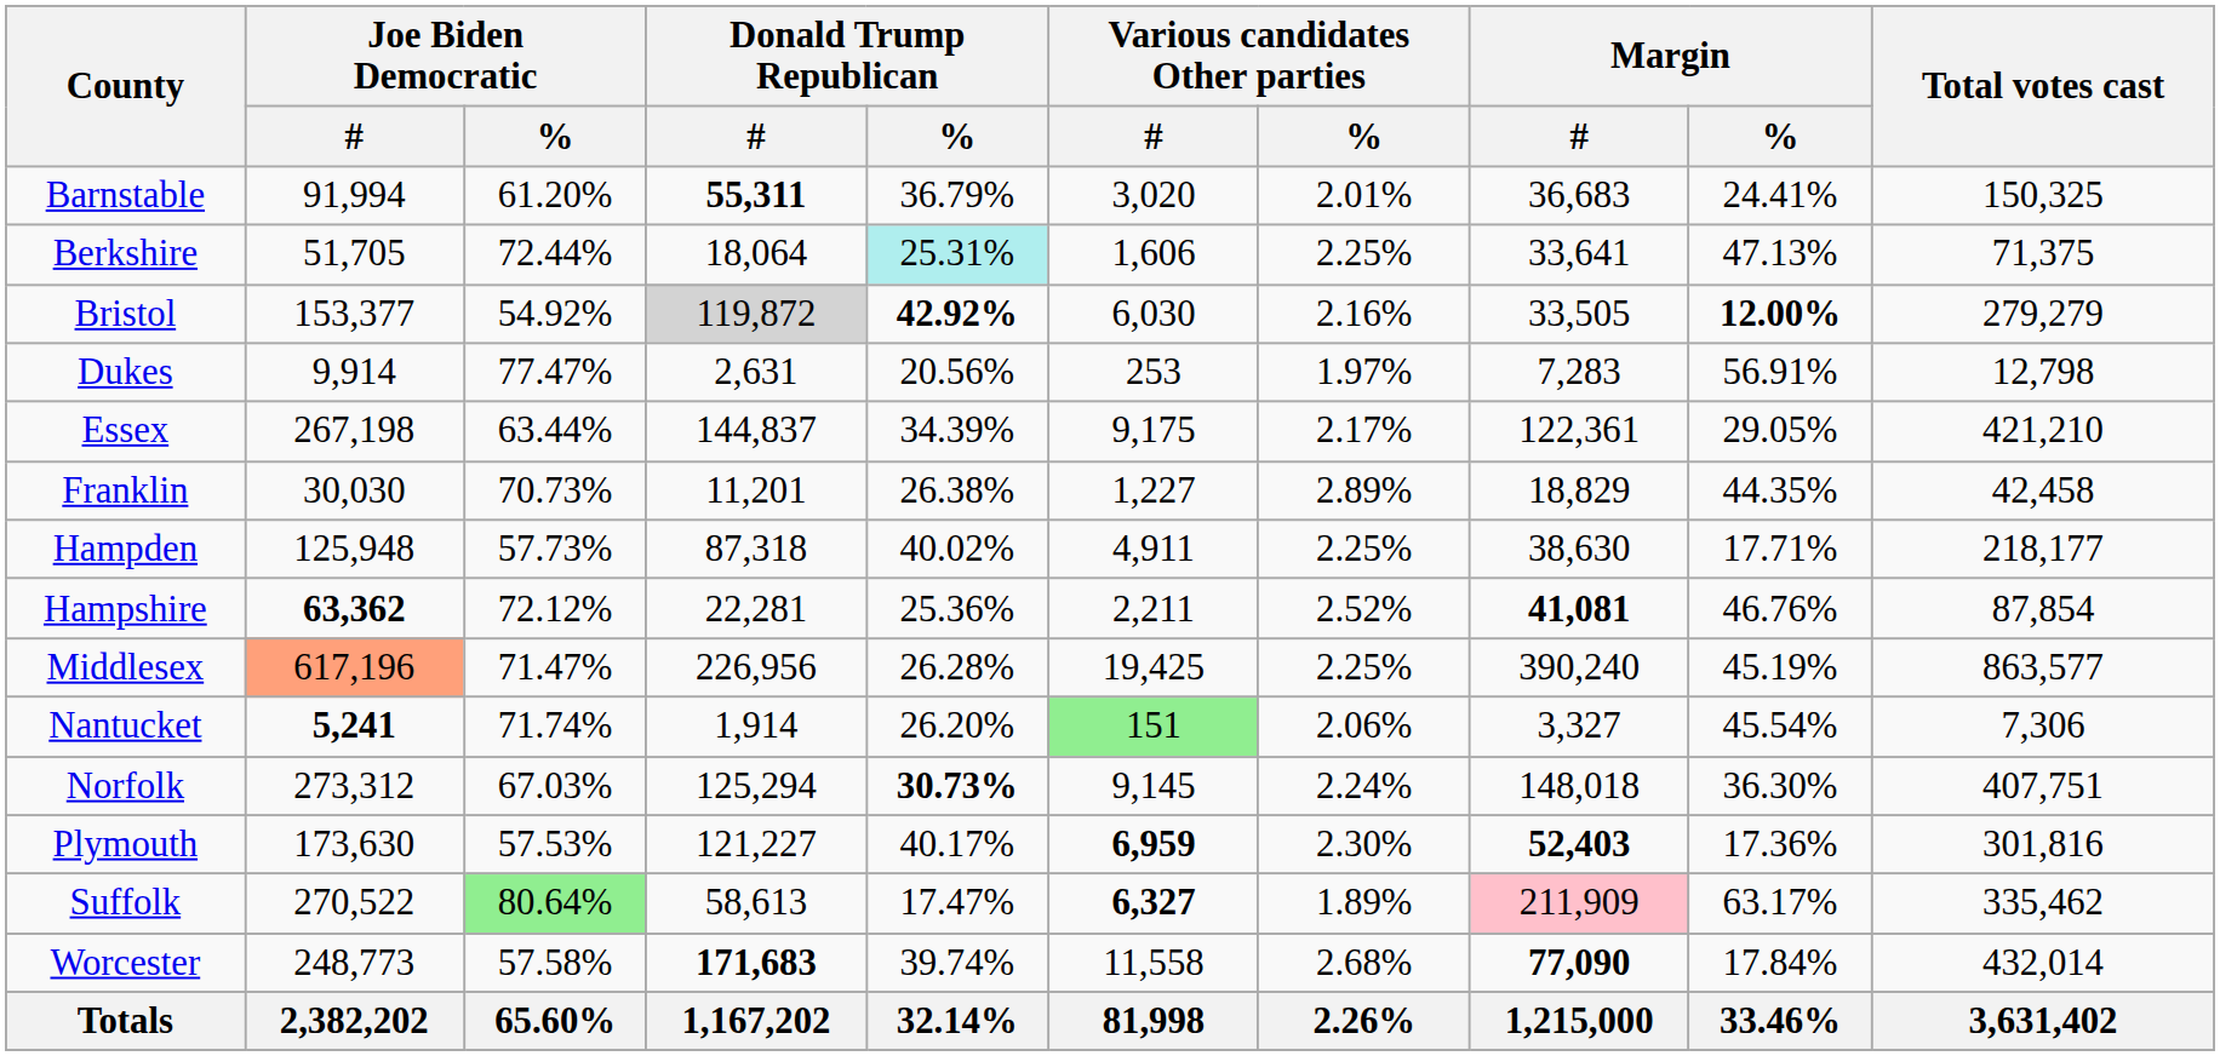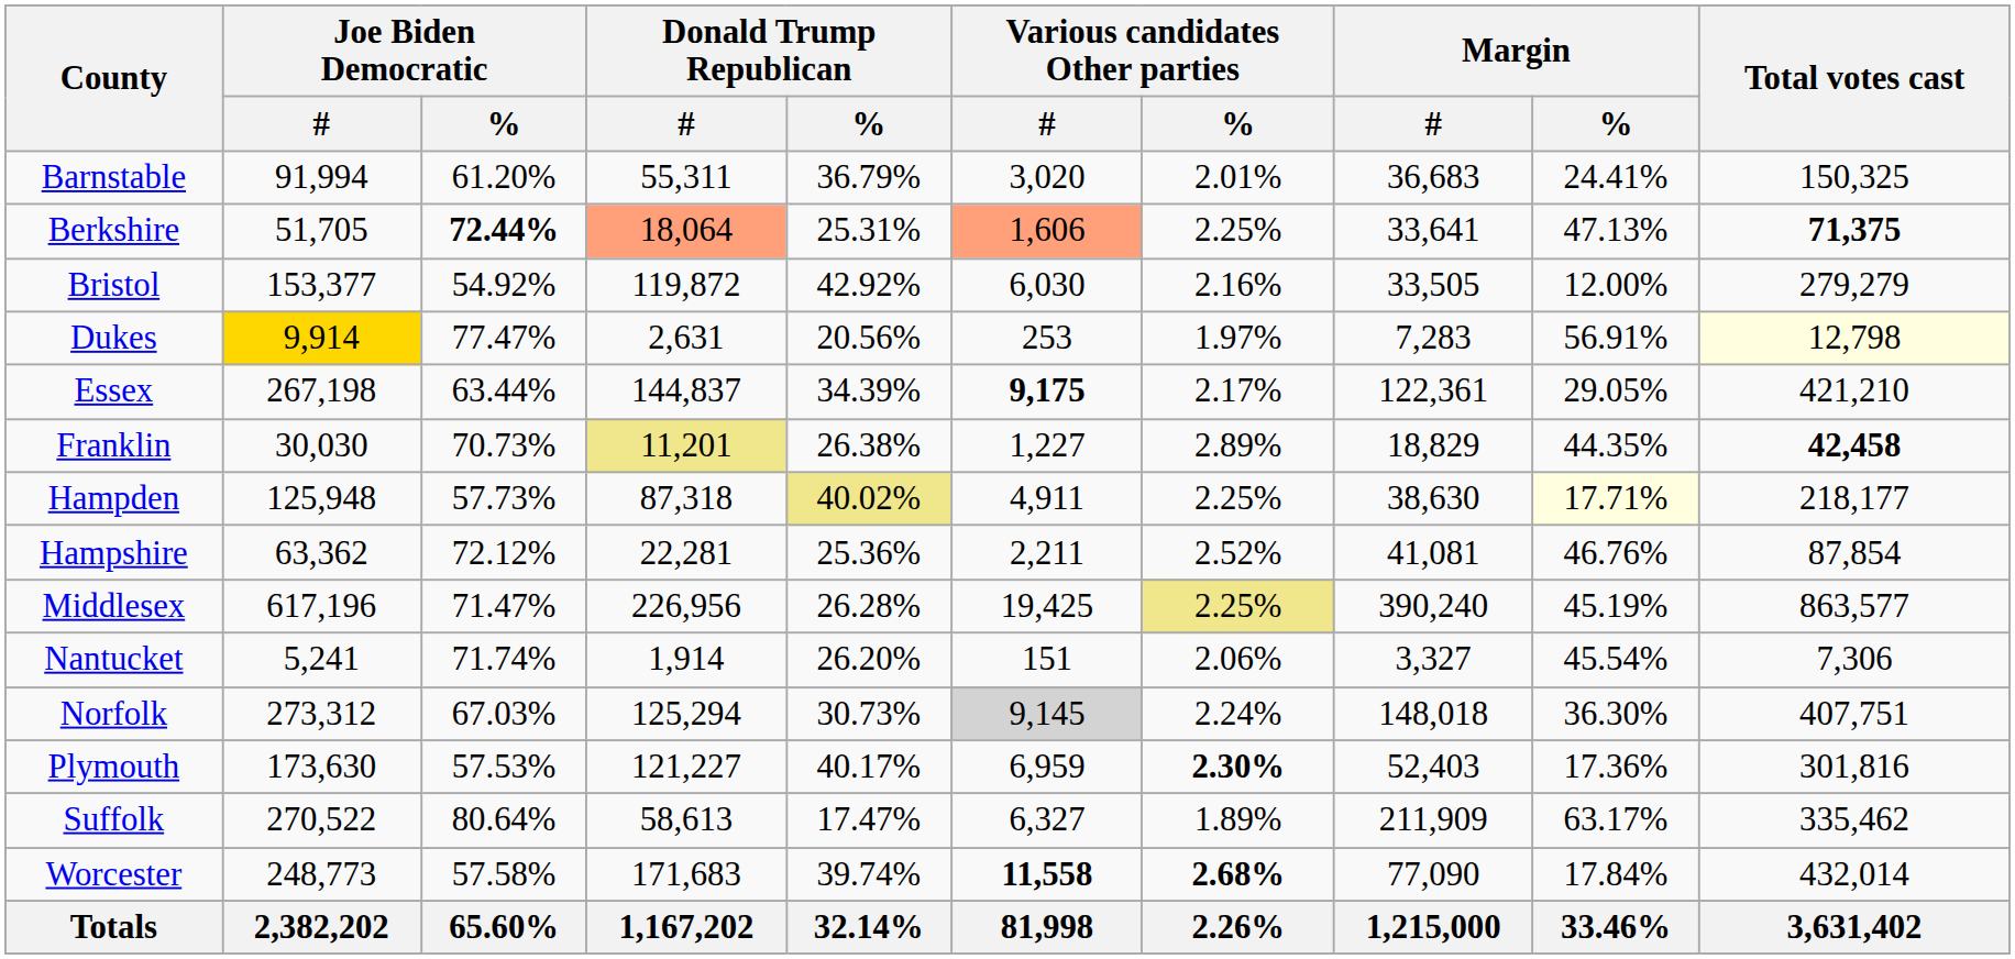Barnstable | Donald Trump Republican / #: bold -> normal
Berkshire | Joe Biden Democratic / %: normal -> bold
Berkshire | Donald Trump Republican / #: no background -> lightsalmon background
Berkshire | Donald Trump Republican / %: paleturquoise background -> no background
Berkshire | Various candidates Other parties / #: no background -> lightsalmon background
Berkshire | Total votes cast: normal -> bold
Bristol | Donald Trump Republican / #: lightgrey background -> no background
Bristol | Donald Trump Republican / %: bold -> normal
Bristol | Margin / %: bold -> normal
Dukes | Joe Biden Democratic / #: no background -> gold background
Dukes | Total votes cast: no background -> lightyellow background
Essex | Various candidates Other parties / #: normal -> bold
Franklin | Donald Trump Republican / #: no background -> khaki background
Franklin | Total votes cast: normal -> bold
Hampden | Donald Trump Republican / %: no background -> khaki background
Hampden | Margin / %: no background -> lightyellow background
Hampshire | Joe Biden Democratic / #: bold -> normal
Hampshire | Margin / #: bold -> normal
Middlesex | Joe Biden Democratic / #: lightsalmon background -> no background
Middlesex | Various candidates Other parties / %: no background -> khaki background
Nantucket | Joe Biden Democratic / #: bold -> normal
Nantucket | Various candidates Other parties / #: lightgreen background -> no background
Norfolk | Donald Trump Republican / %: bold -> normal
Norfolk | Various candidates Other parties / #: no background -> lightgrey background
Plymouth | Various candidates Other parties / #: bold -> normal
Plymouth | Various candidates Other parties / %: normal -> bold
Plymouth | Margin / #: bold -> normal
Suffolk | Joe Biden Democratic / %: lightgreen background -> no background
Suffolk | Various candidates Other parties / #: bold -> normal
Suffolk | Margin / #: pink background -> no background
Worcester | Donald Trump Republican / #: bold -> normal
Worcester | Various candidates Other parties / #: normal -> bold
Worcester | Various candidates Other parties / %: normal -> bold
Worcester | Margin / #: bold -> normal
